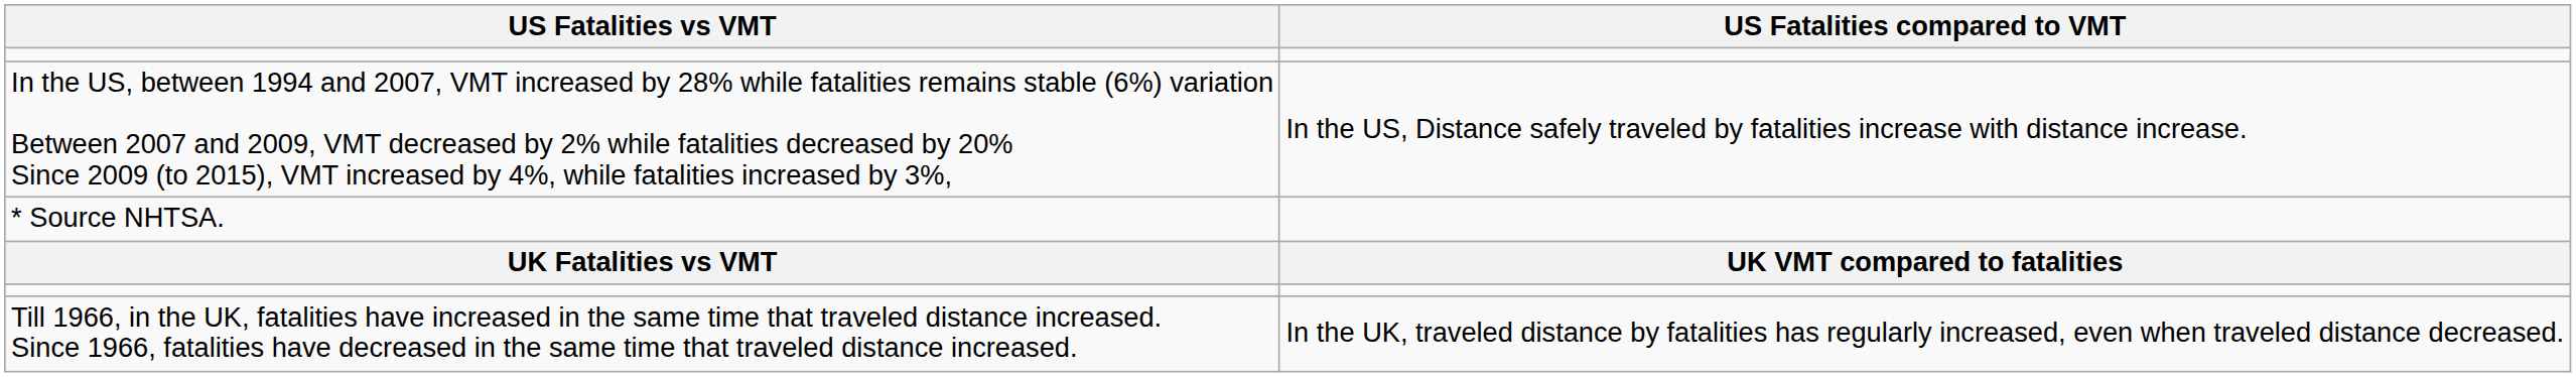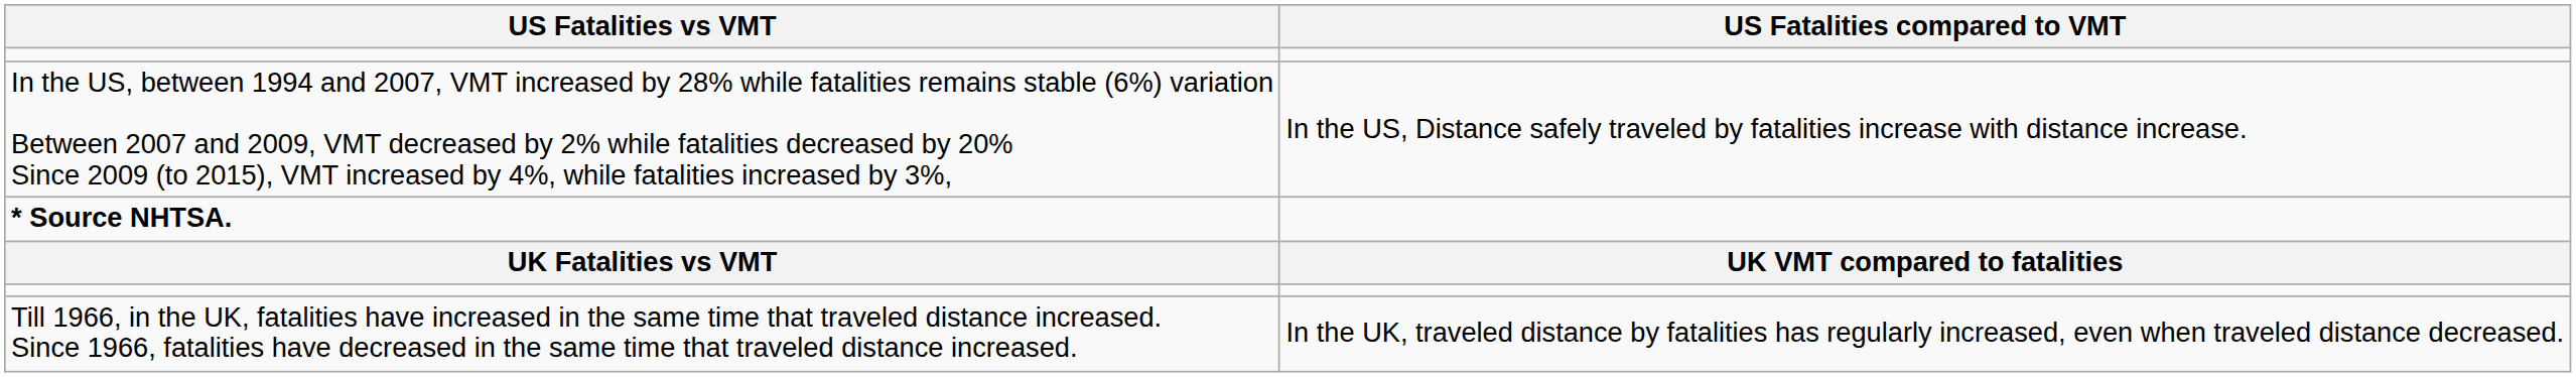row 4 | US Fatalities vs VMT: normal -> bold
